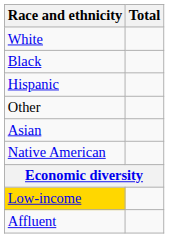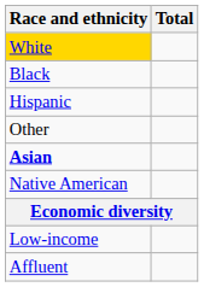White | Race and ethnicity: no background -> gold background
Asian | Race and ethnicity: normal -> bold
Low-income | Race and ethnicity: gold background -> no background
